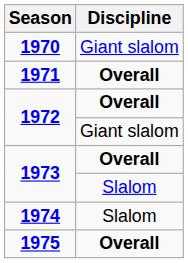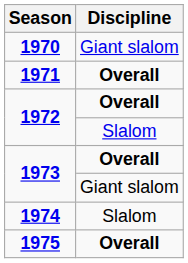row 5 | Discipline: Giant slalom -> Slalom
row 7 | Discipline: Slalom -> Giant slalom
